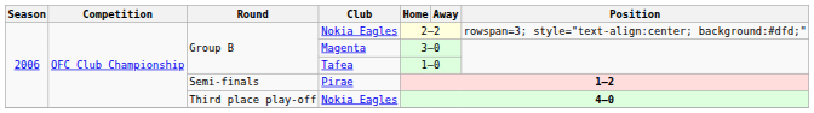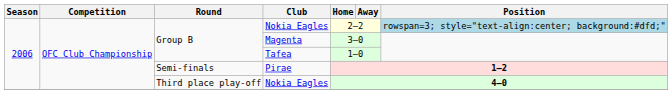Group B / Nokia Eagles | Position: no background -> lightblue background
